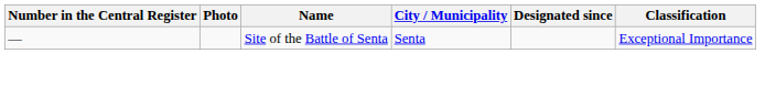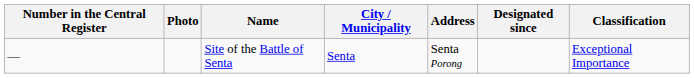+ column: Address | Senta Porong
